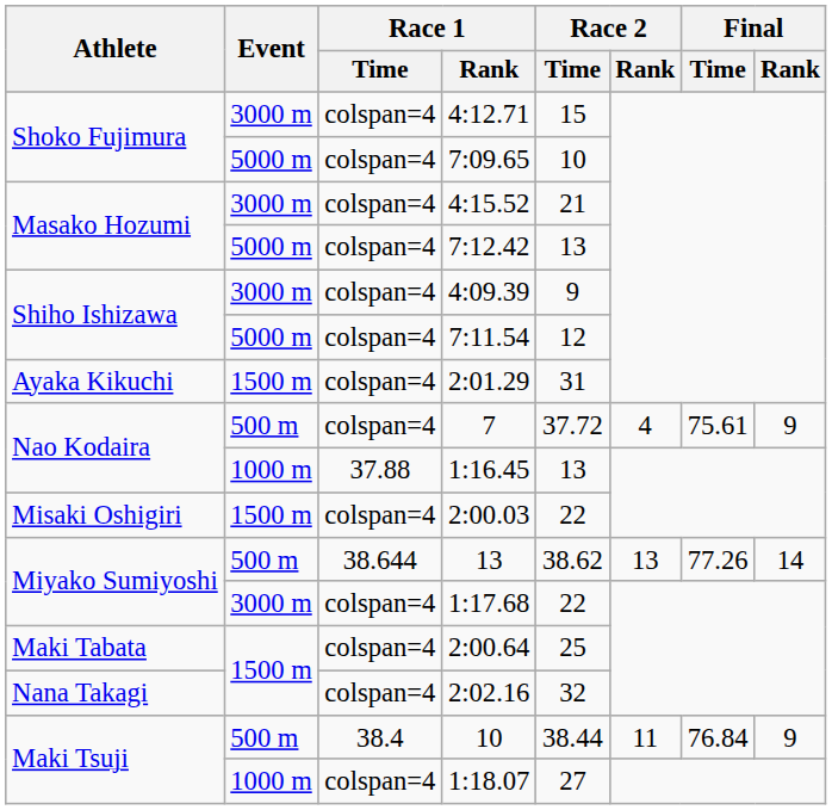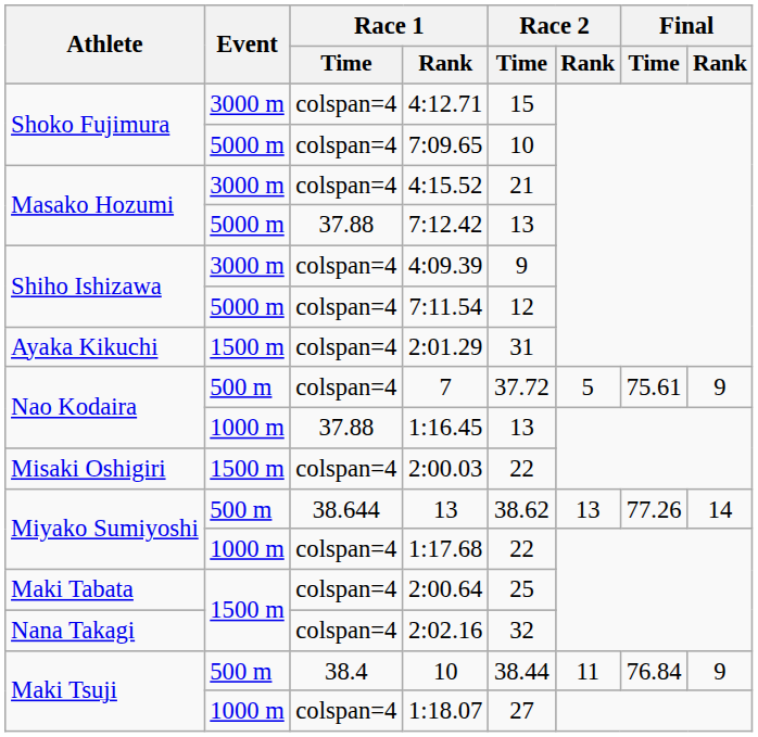7:12.42 | Race 1 / Time: colspan=4 -> 37.88
7 | Race 2 / Rank: 4 -> 5
1:17.68 | Event: 3000 m -> 1000 m
